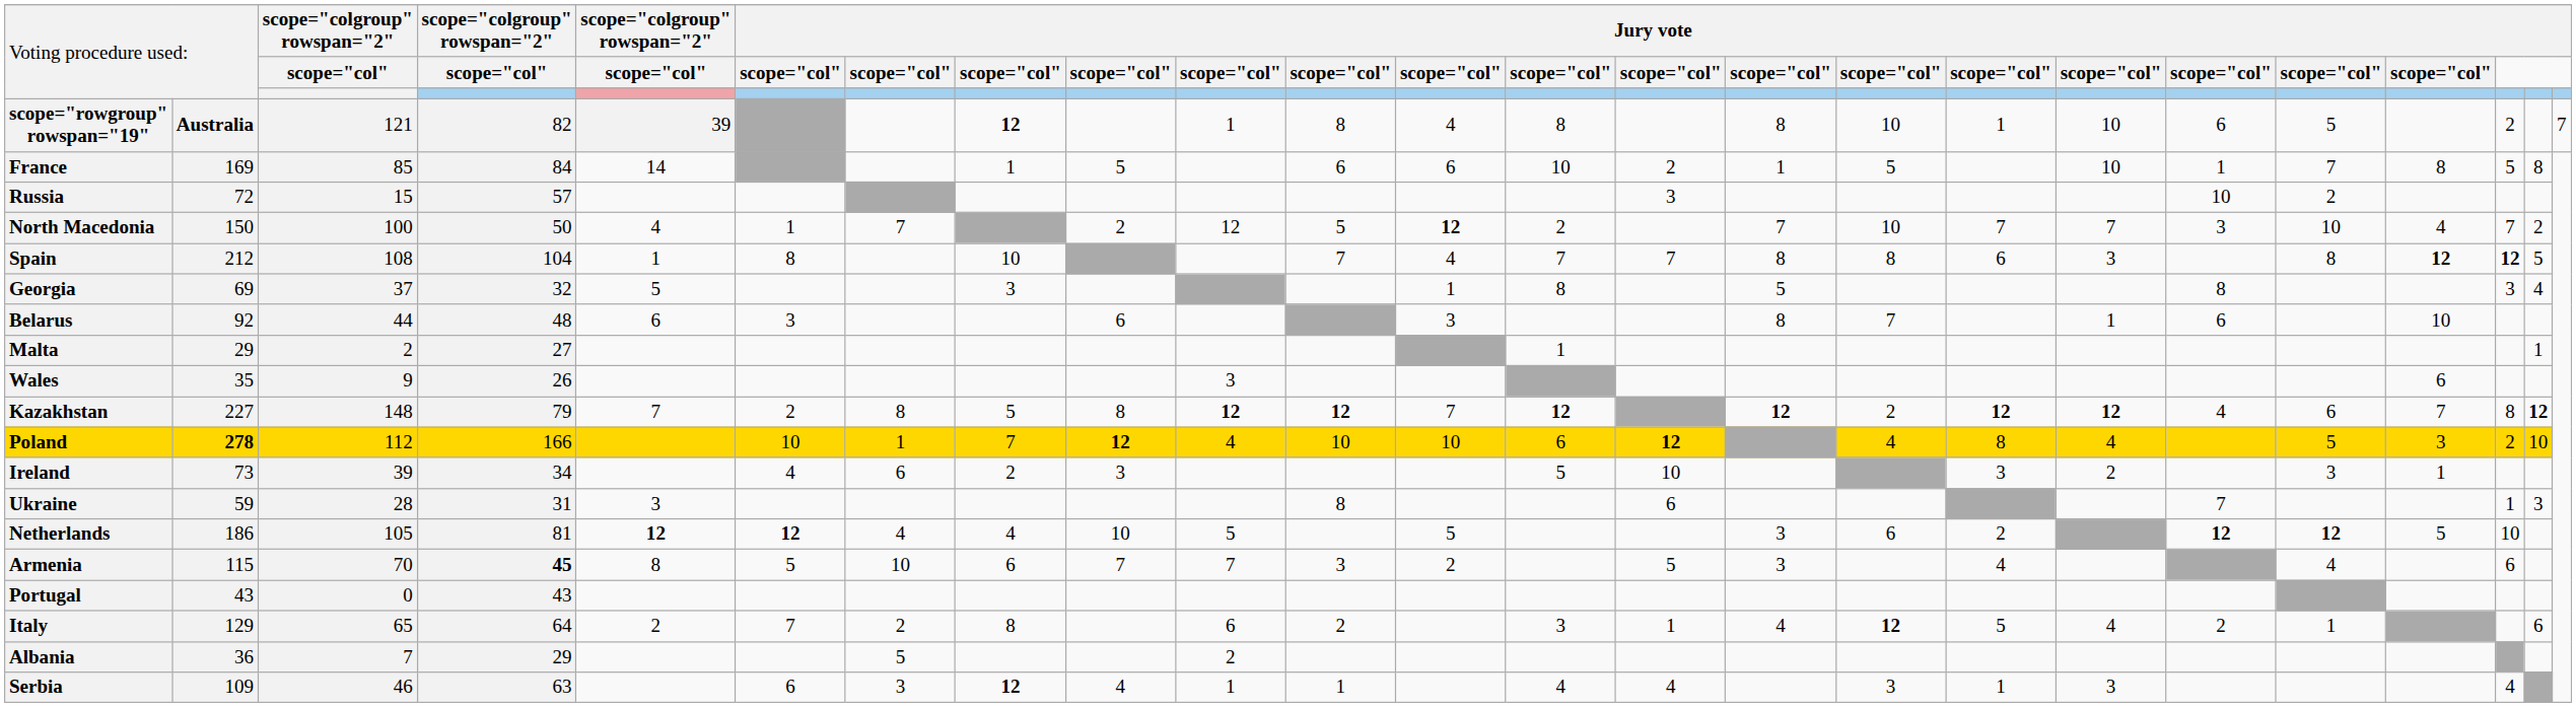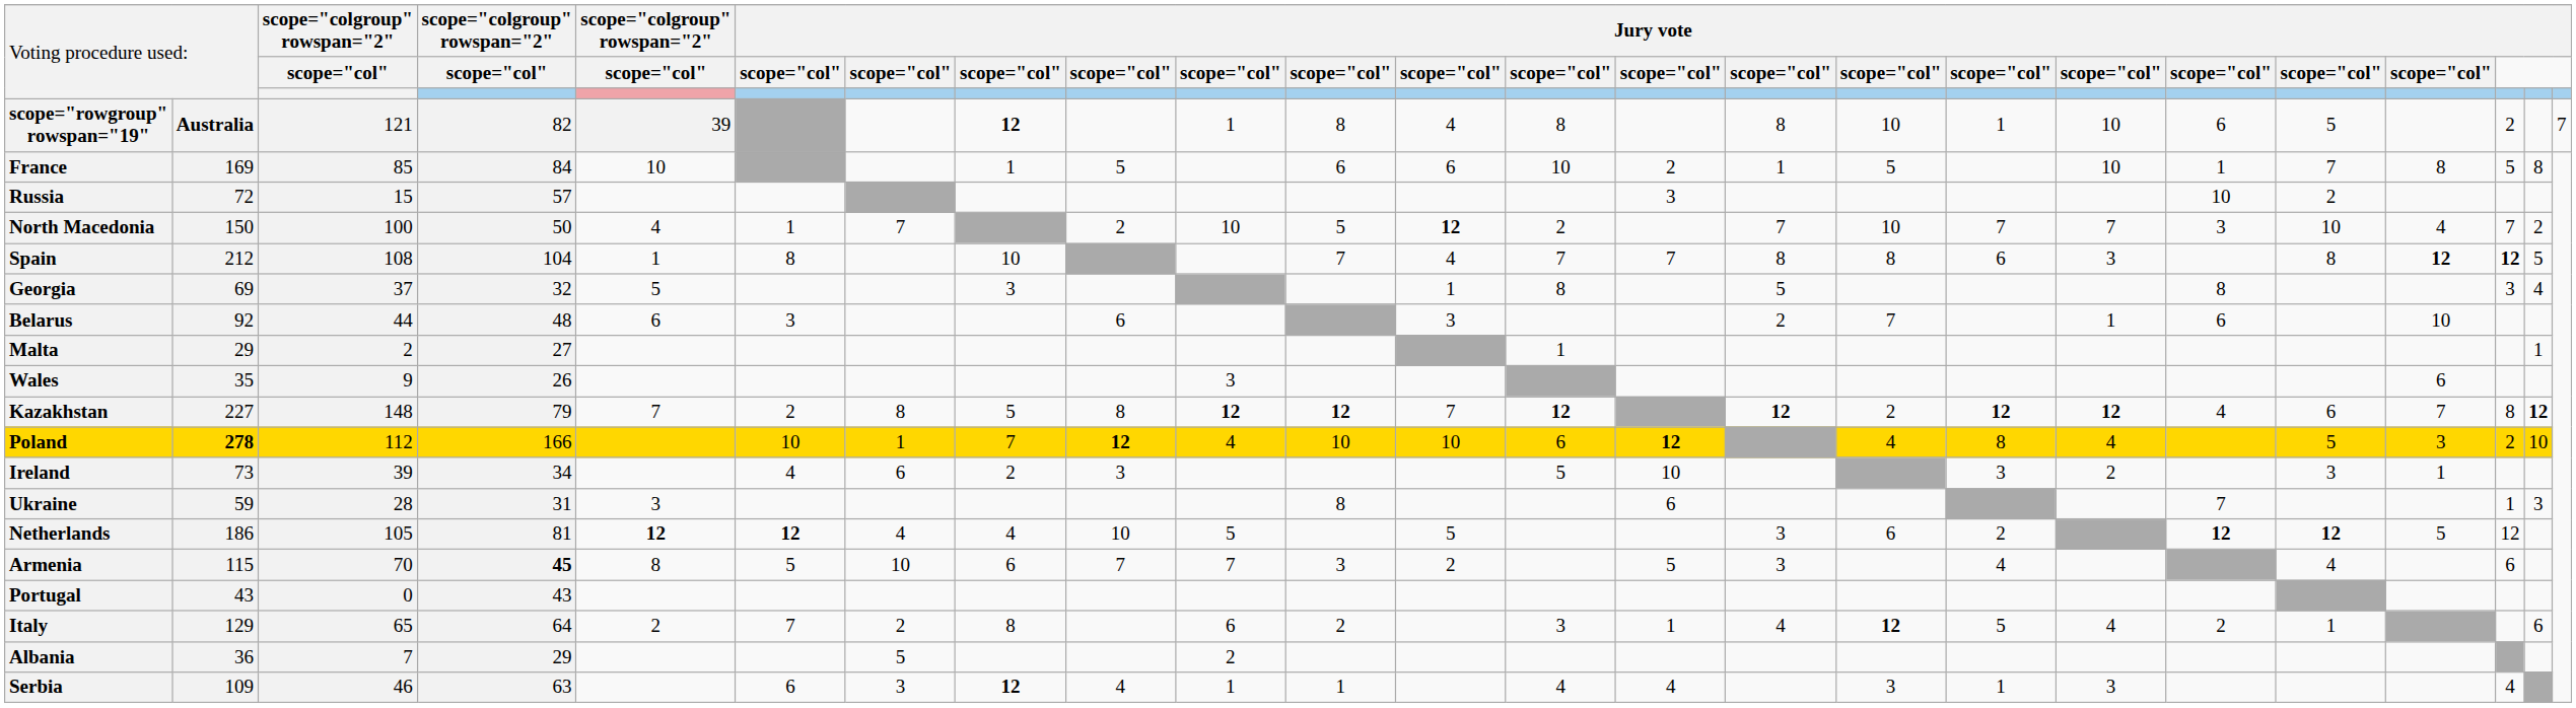France | column 5: 14 -> 10
North Macedonia | column 10: 12 -> 10
Belarus | column 15: 8 -> 2
Netherlands | column 22: 10 -> 12
